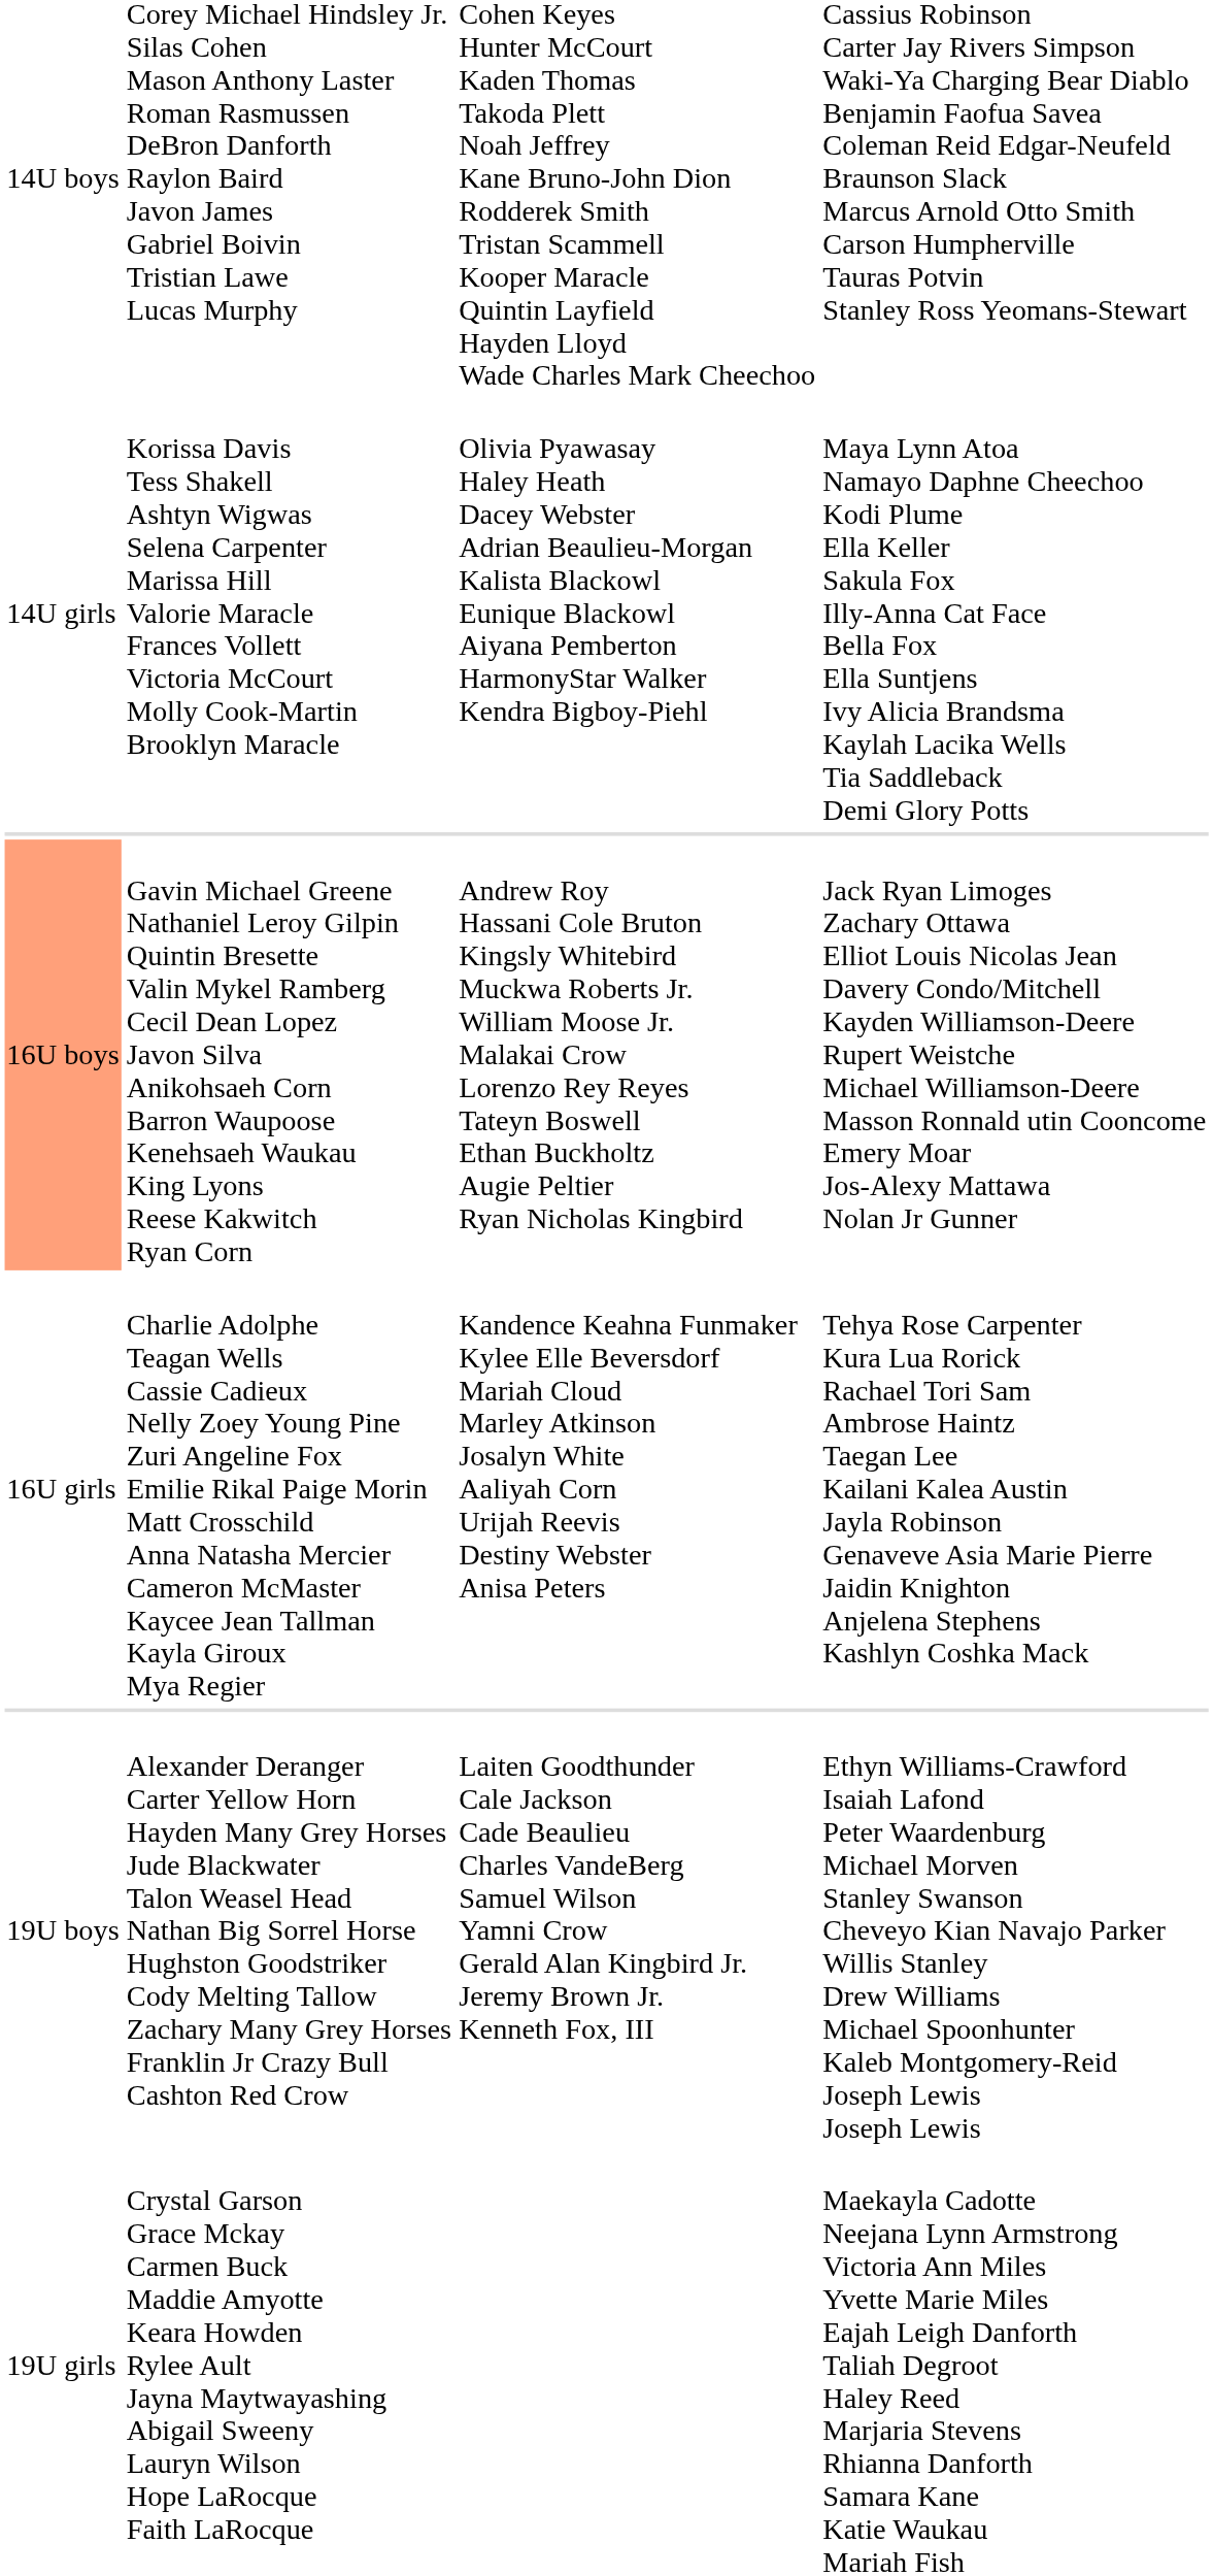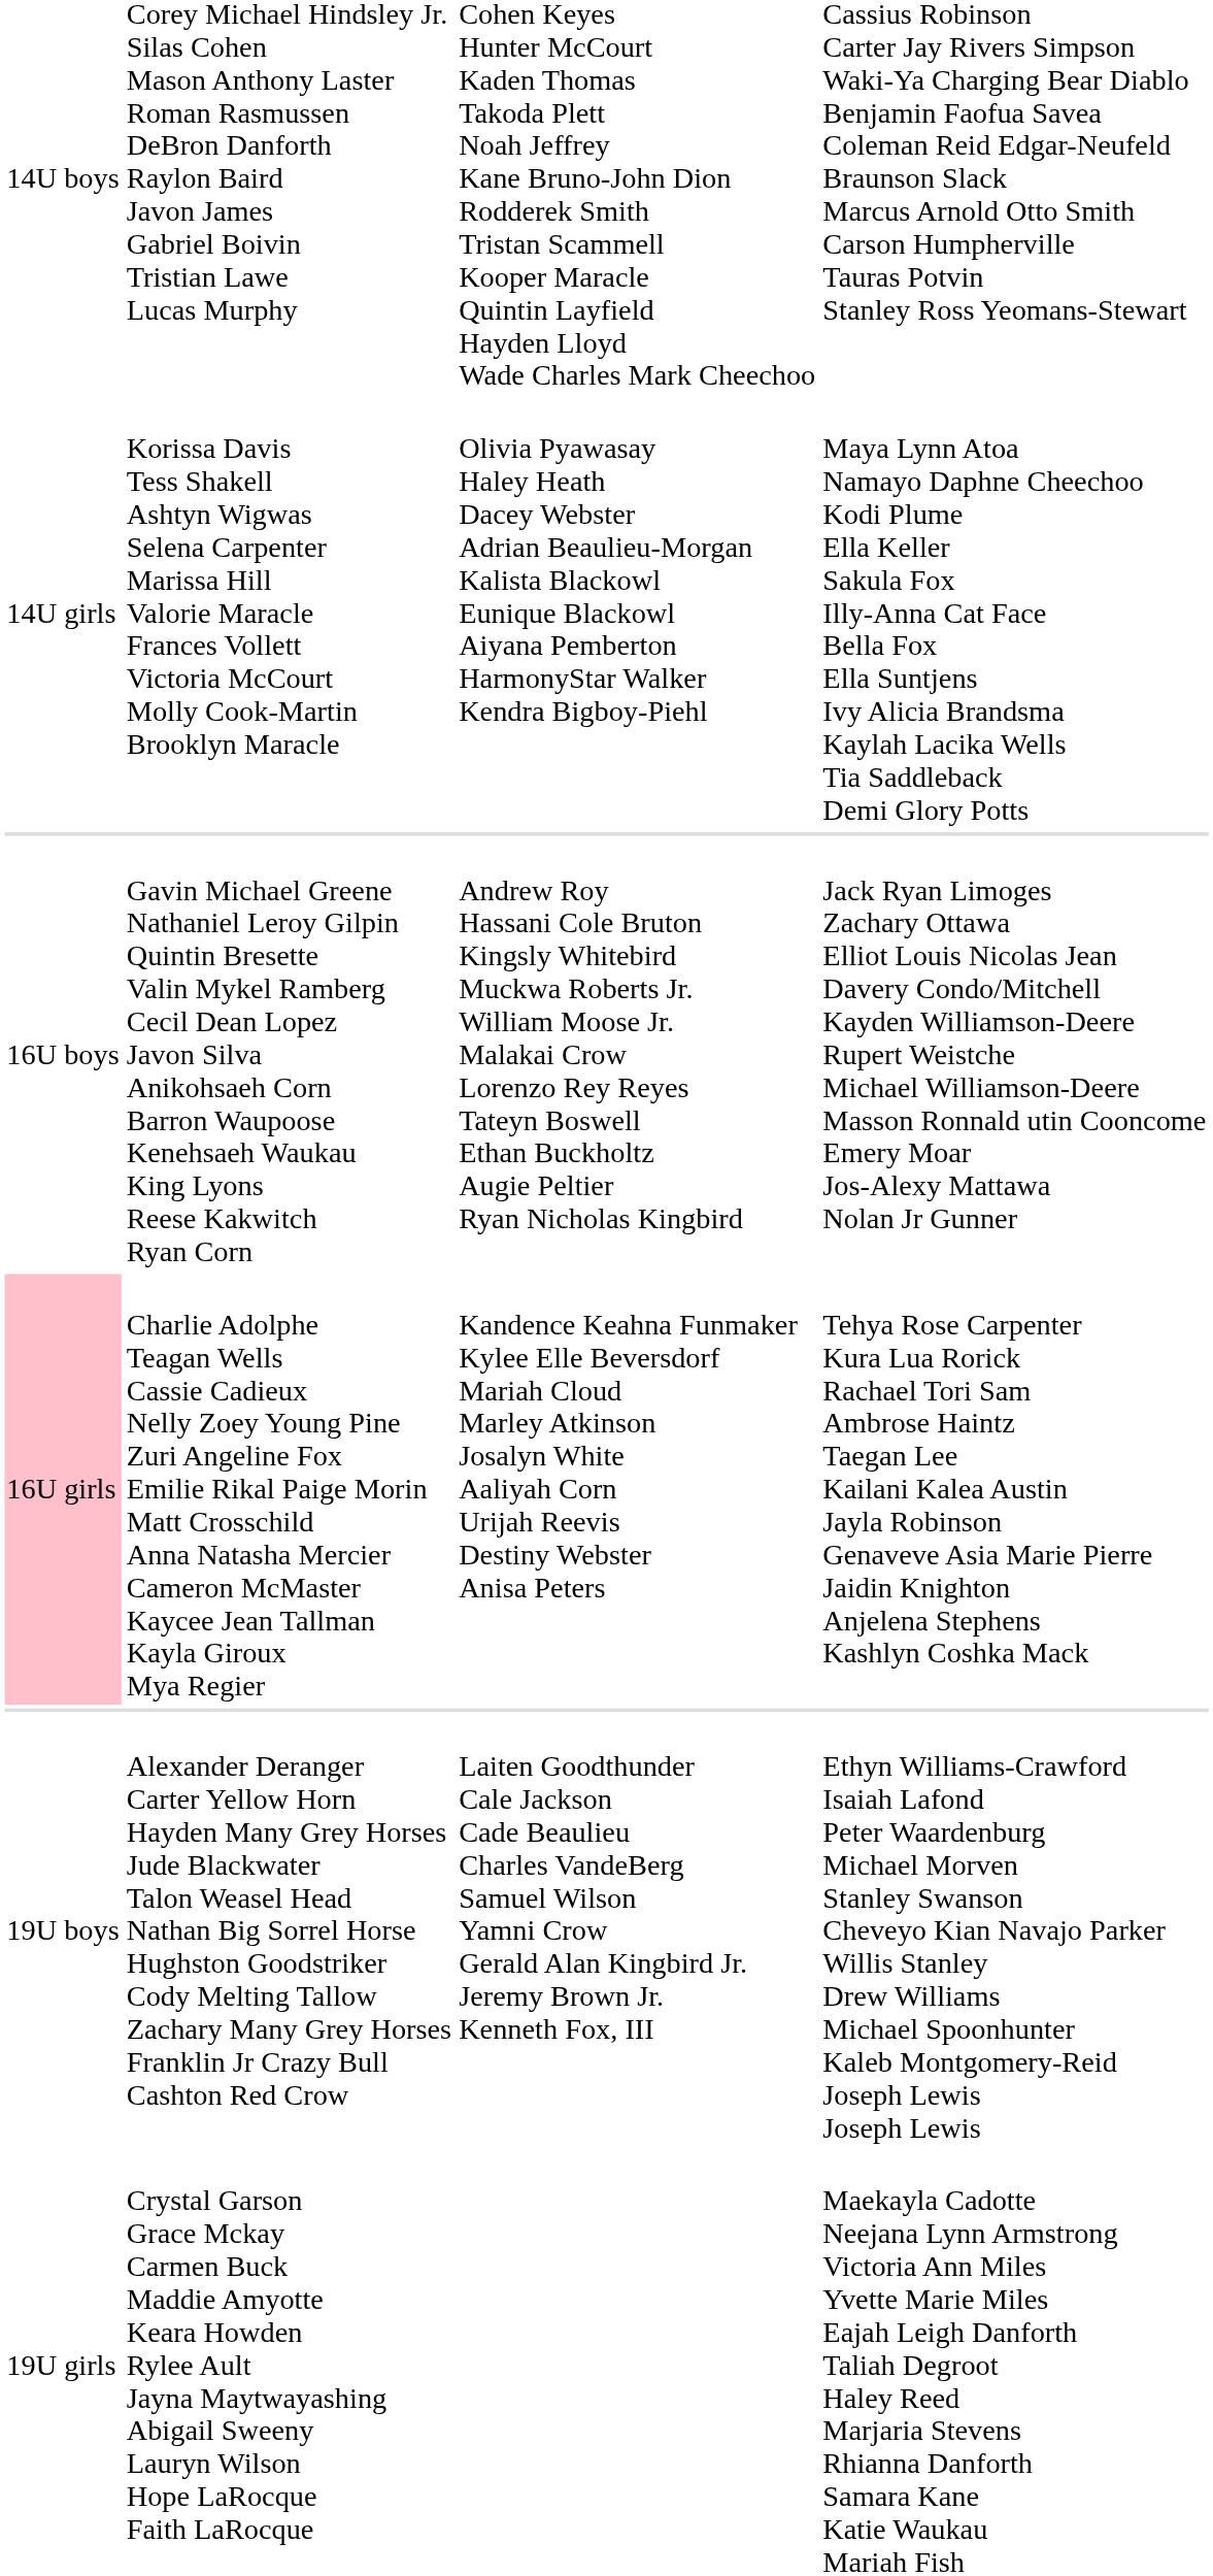16U boys | column 1: lightsalmon background -> no background
16U girls | column 1: no background -> pink background
